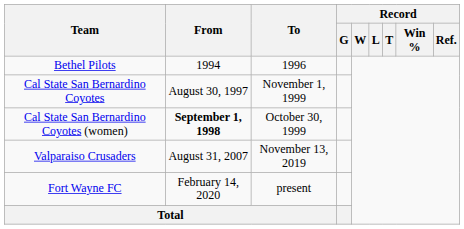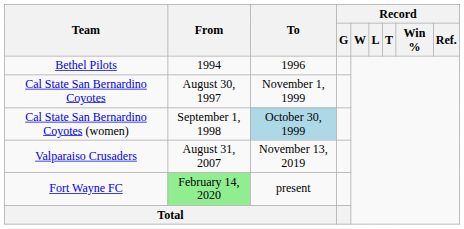Cal State San Bernardino Coyotes (women) | From: bold -> normal
Cal State San Bernardino Coyotes (women) | To: no background -> lightblue background
Fort Wayne FC | From: no background -> lightgreen background
